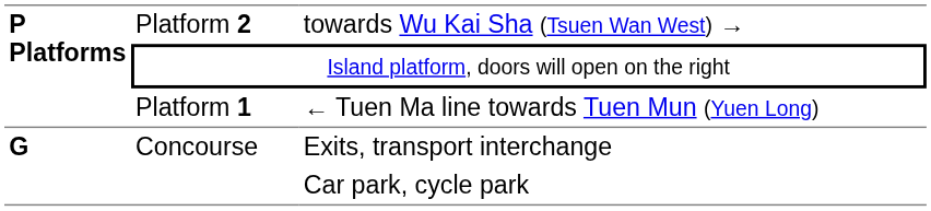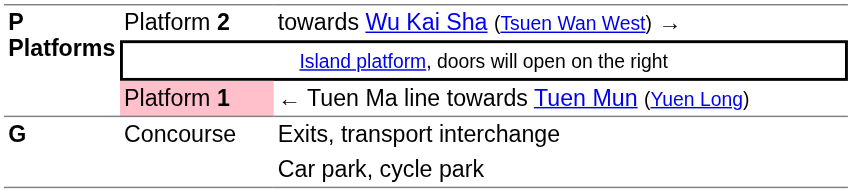← Tuen Ma line towards Tuen Mun (Yuen Long) | column 2: no background -> pink background
